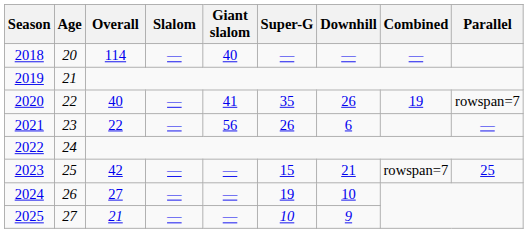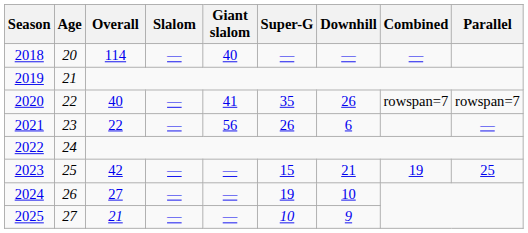2020 | Combined: 19 -> rowspan=7
2023 | Combined: rowspan=7 -> 19
